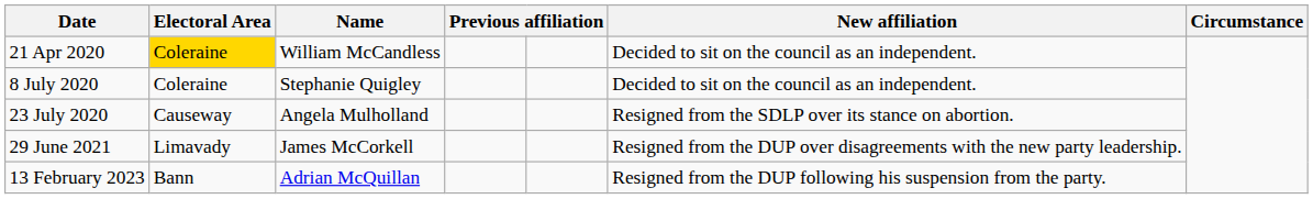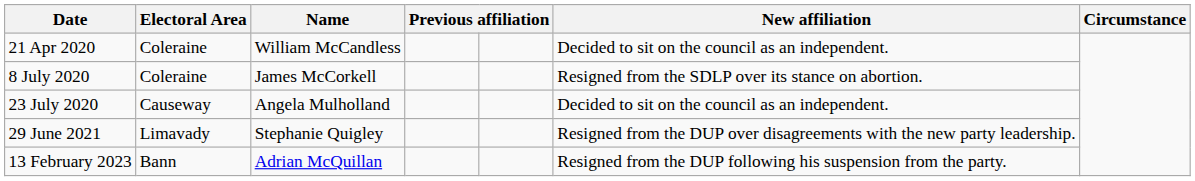21 Apr 2020 | Electoral Area: gold background -> no background
8 July 2020 | Name: Stephanie Quigley -> James McCorkell
8 July 2020 | column 6: Decided to sit on the council as an independent. -> Resigned from the SDLP over its stance on abortion.
23 July 2020 | column 6: Resigned from the SDLP over its stance on abortion. -> Decided to sit on the council as an independent.
29 June 2021 | Name: James McCorkell -> Stephanie Quigley
